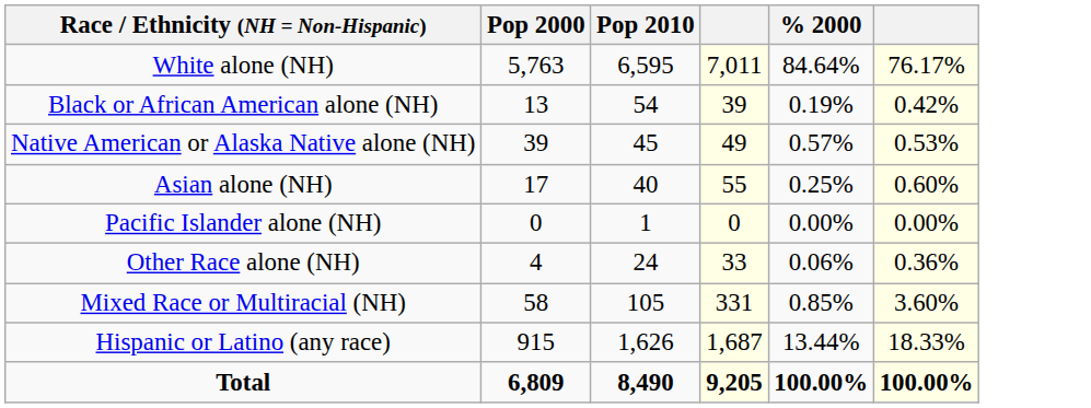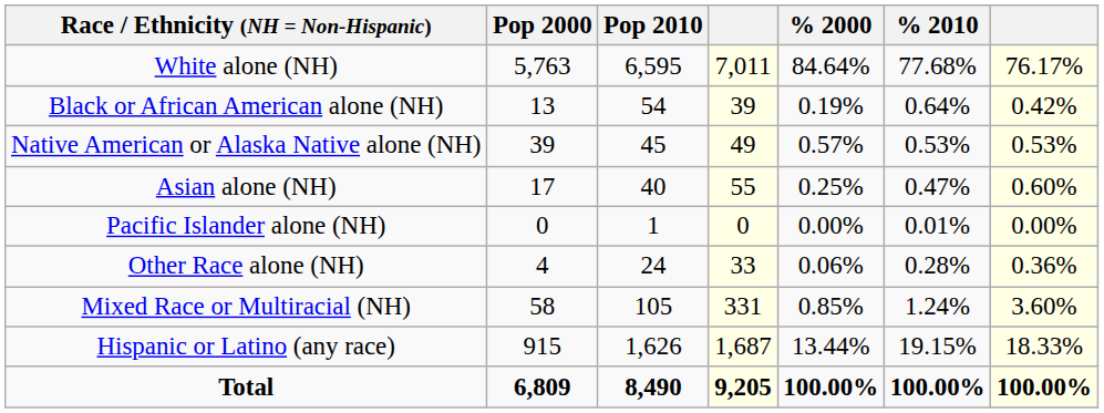+ column: % 2010 | 77.68% | 0.64% | 0.53% | 0.47% | 0.01% | 0.28% | 1.24% | 19.15% | 100.00%
